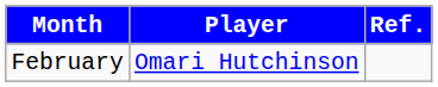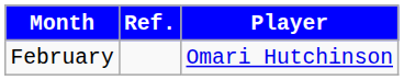columns swapped: Player <-> Ref.
